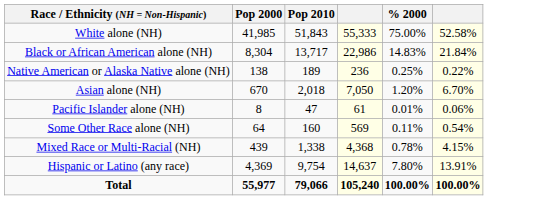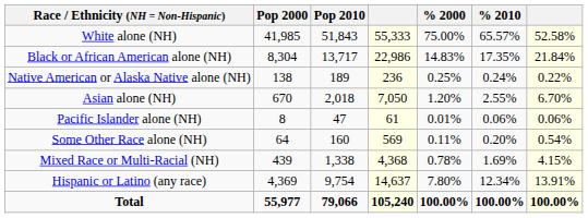+ column: % 2010 | 65.57% | 17.35% | 0.24% | 2.55% | 0.06% | 0.20% | 1.69% | 12.34% | 100.00%
